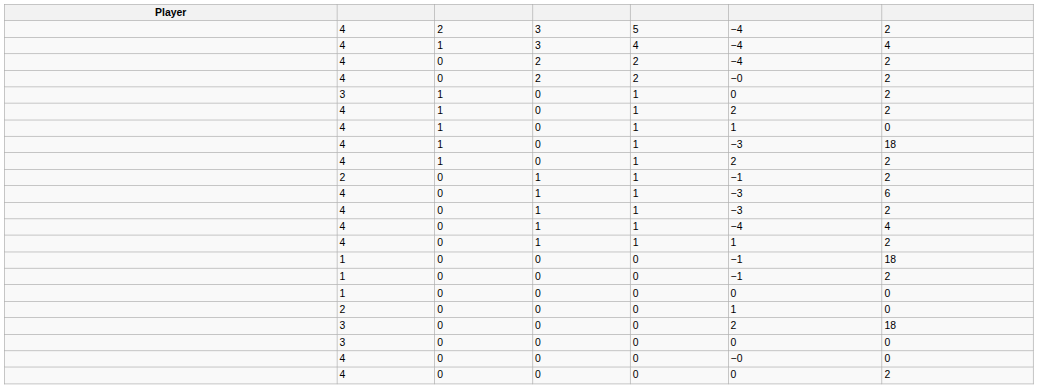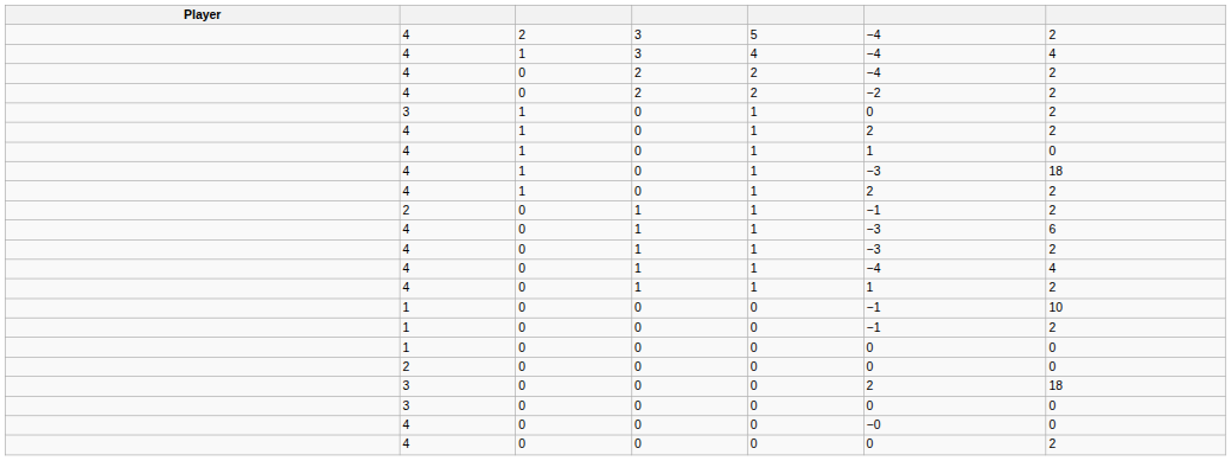row 5 | column 6: −0 -> −2
row 16 | column 7: 18 -> 10
row 19 | column 6: 1 -> 0
